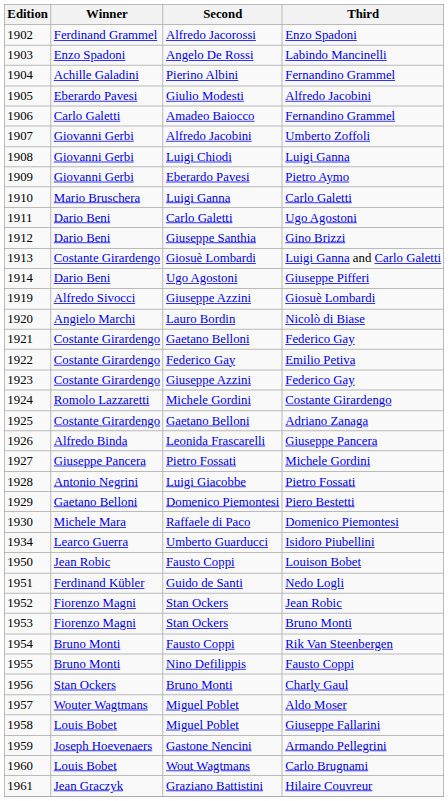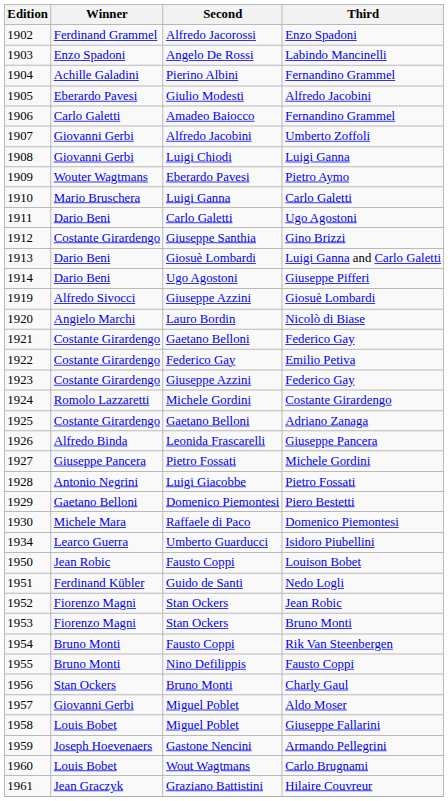Pietro Aymo | Winner: Giovanni Gerbi -> Wouter Wagtmans
Gino Brizzi | Winner: Dario Beni -> Costante Girardengo
Luigi Ganna and Carlo Galetti | Winner: Costante Girardengo -> Dario Beni
Aldo Moser | Winner: Wouter Wagtmans -> Giovanni Gerbi
